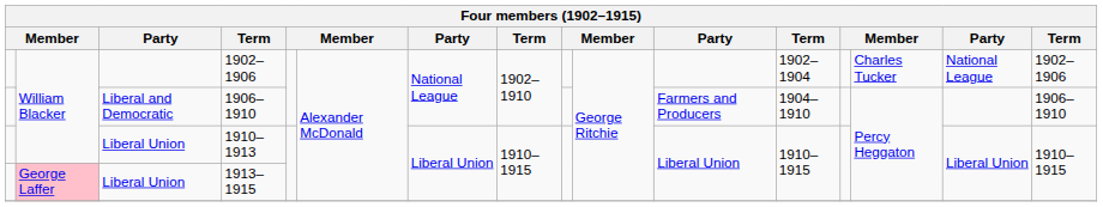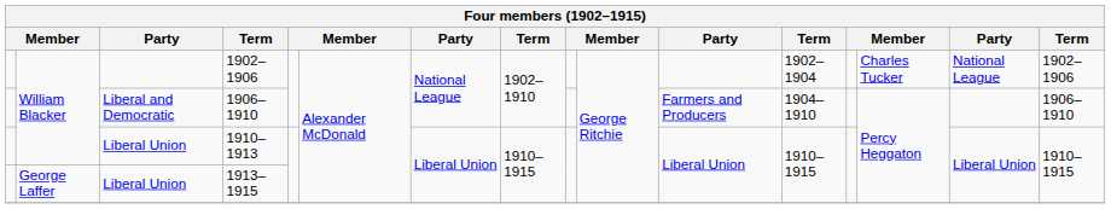1913–1915 | column 2: pink background -> no background
